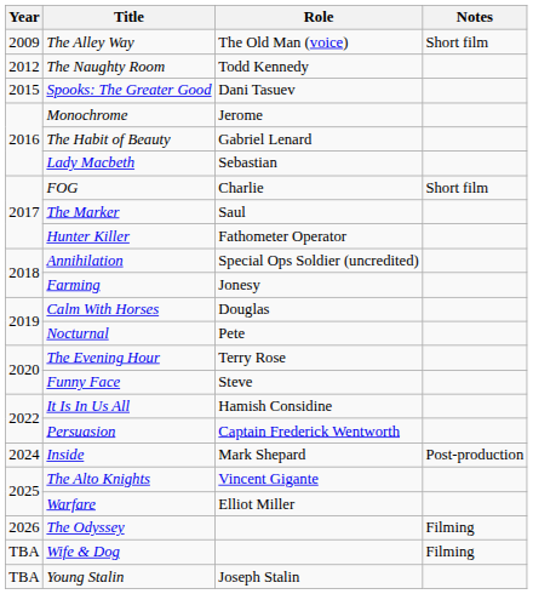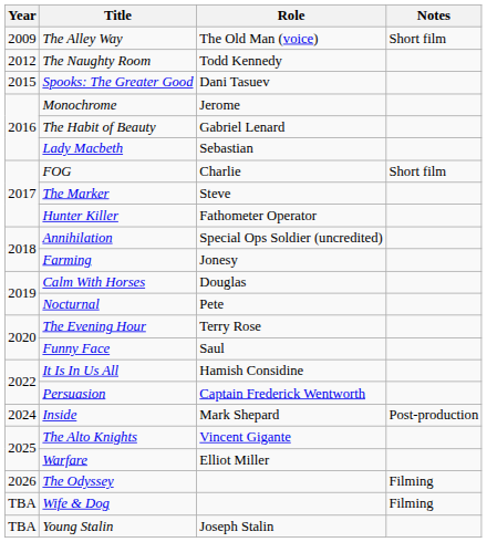The Marker | Role: Saul -> Steve
Funny Face | Role: Steve -> Saul
